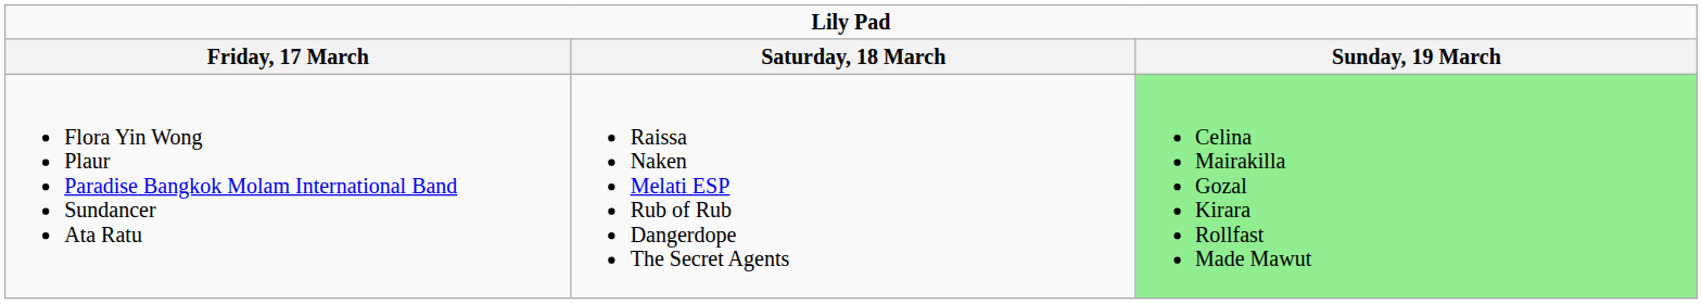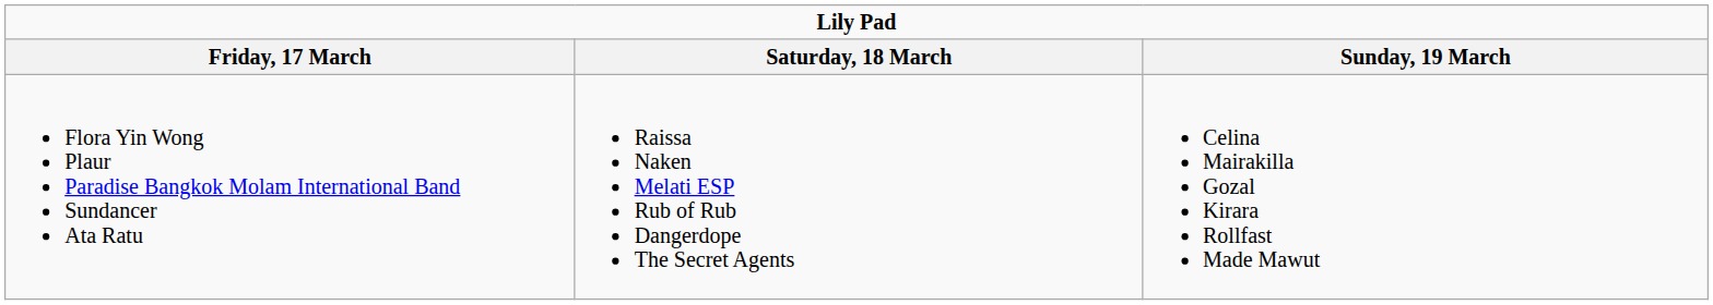row 3 | Sunday, 19 March: lightgreen background -> no background
